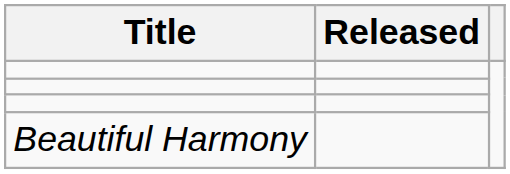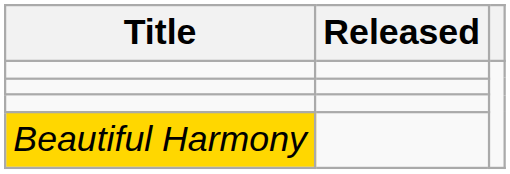Beautiful Harmony | Title: no background -> gold background
